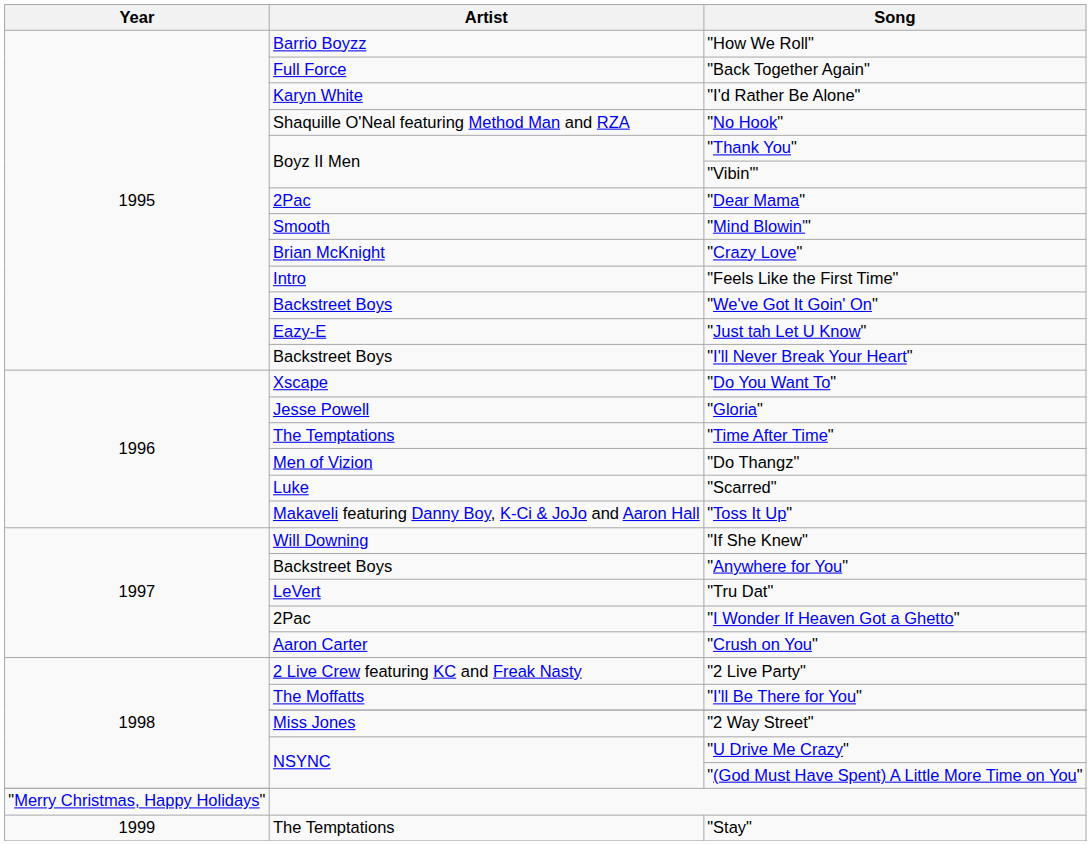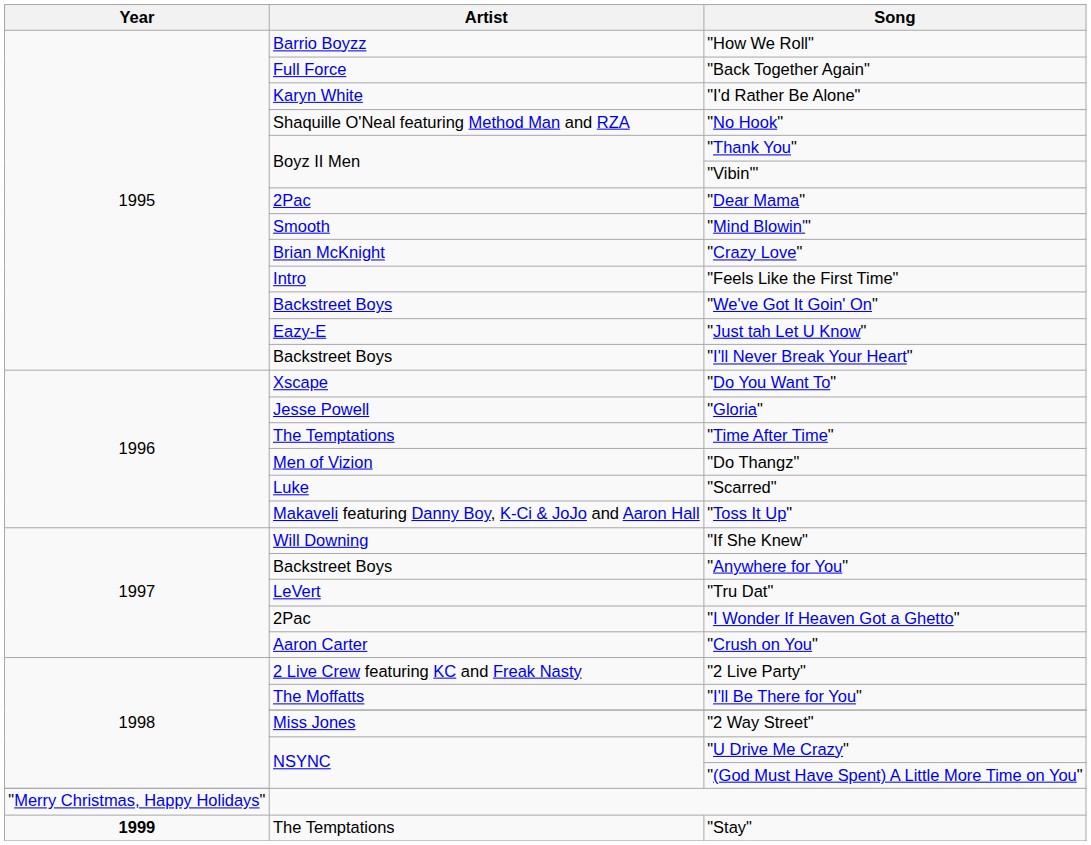"Stay" | Year: normal -> bold
